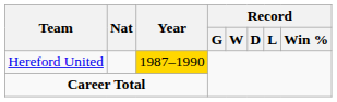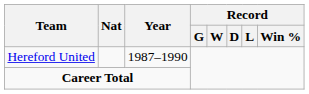Hereford United | Year: gold background -> no background
